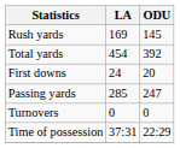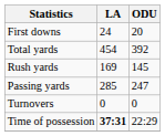rows swapped: First downs <-> Rush yards
Time of possession | LA: normal -> bold
